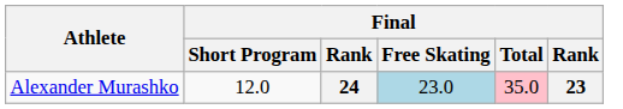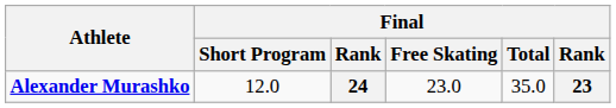24 | Athlete: normal -> bold
24 | Final / Free Skating: lightblue background -> no background
24 | Final / Total: pink background -> no background
